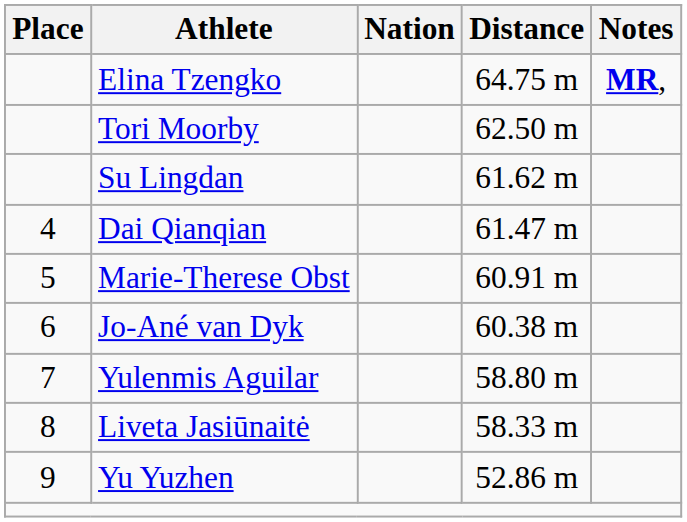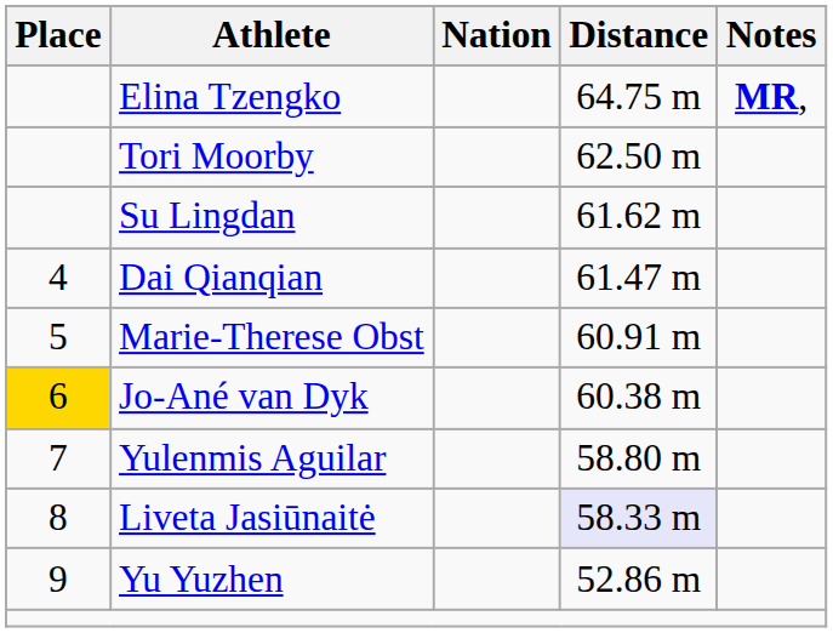Jo-Ané van Dyk | Place: no background -> gold background
Liveta Jasiūnaitė | Distance: no background -> lavender background
